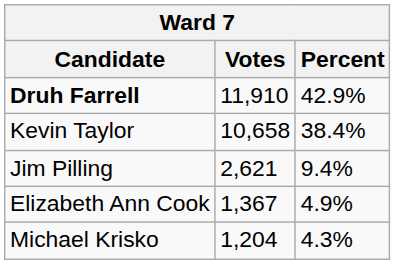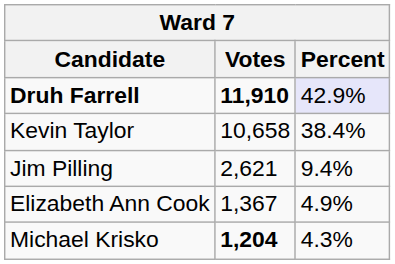Druh Farrell | Votes: normal -> bold
Druh Farrell | Percent: no background -> lavender background
Michael Krisko | Votes: normal -> bold
